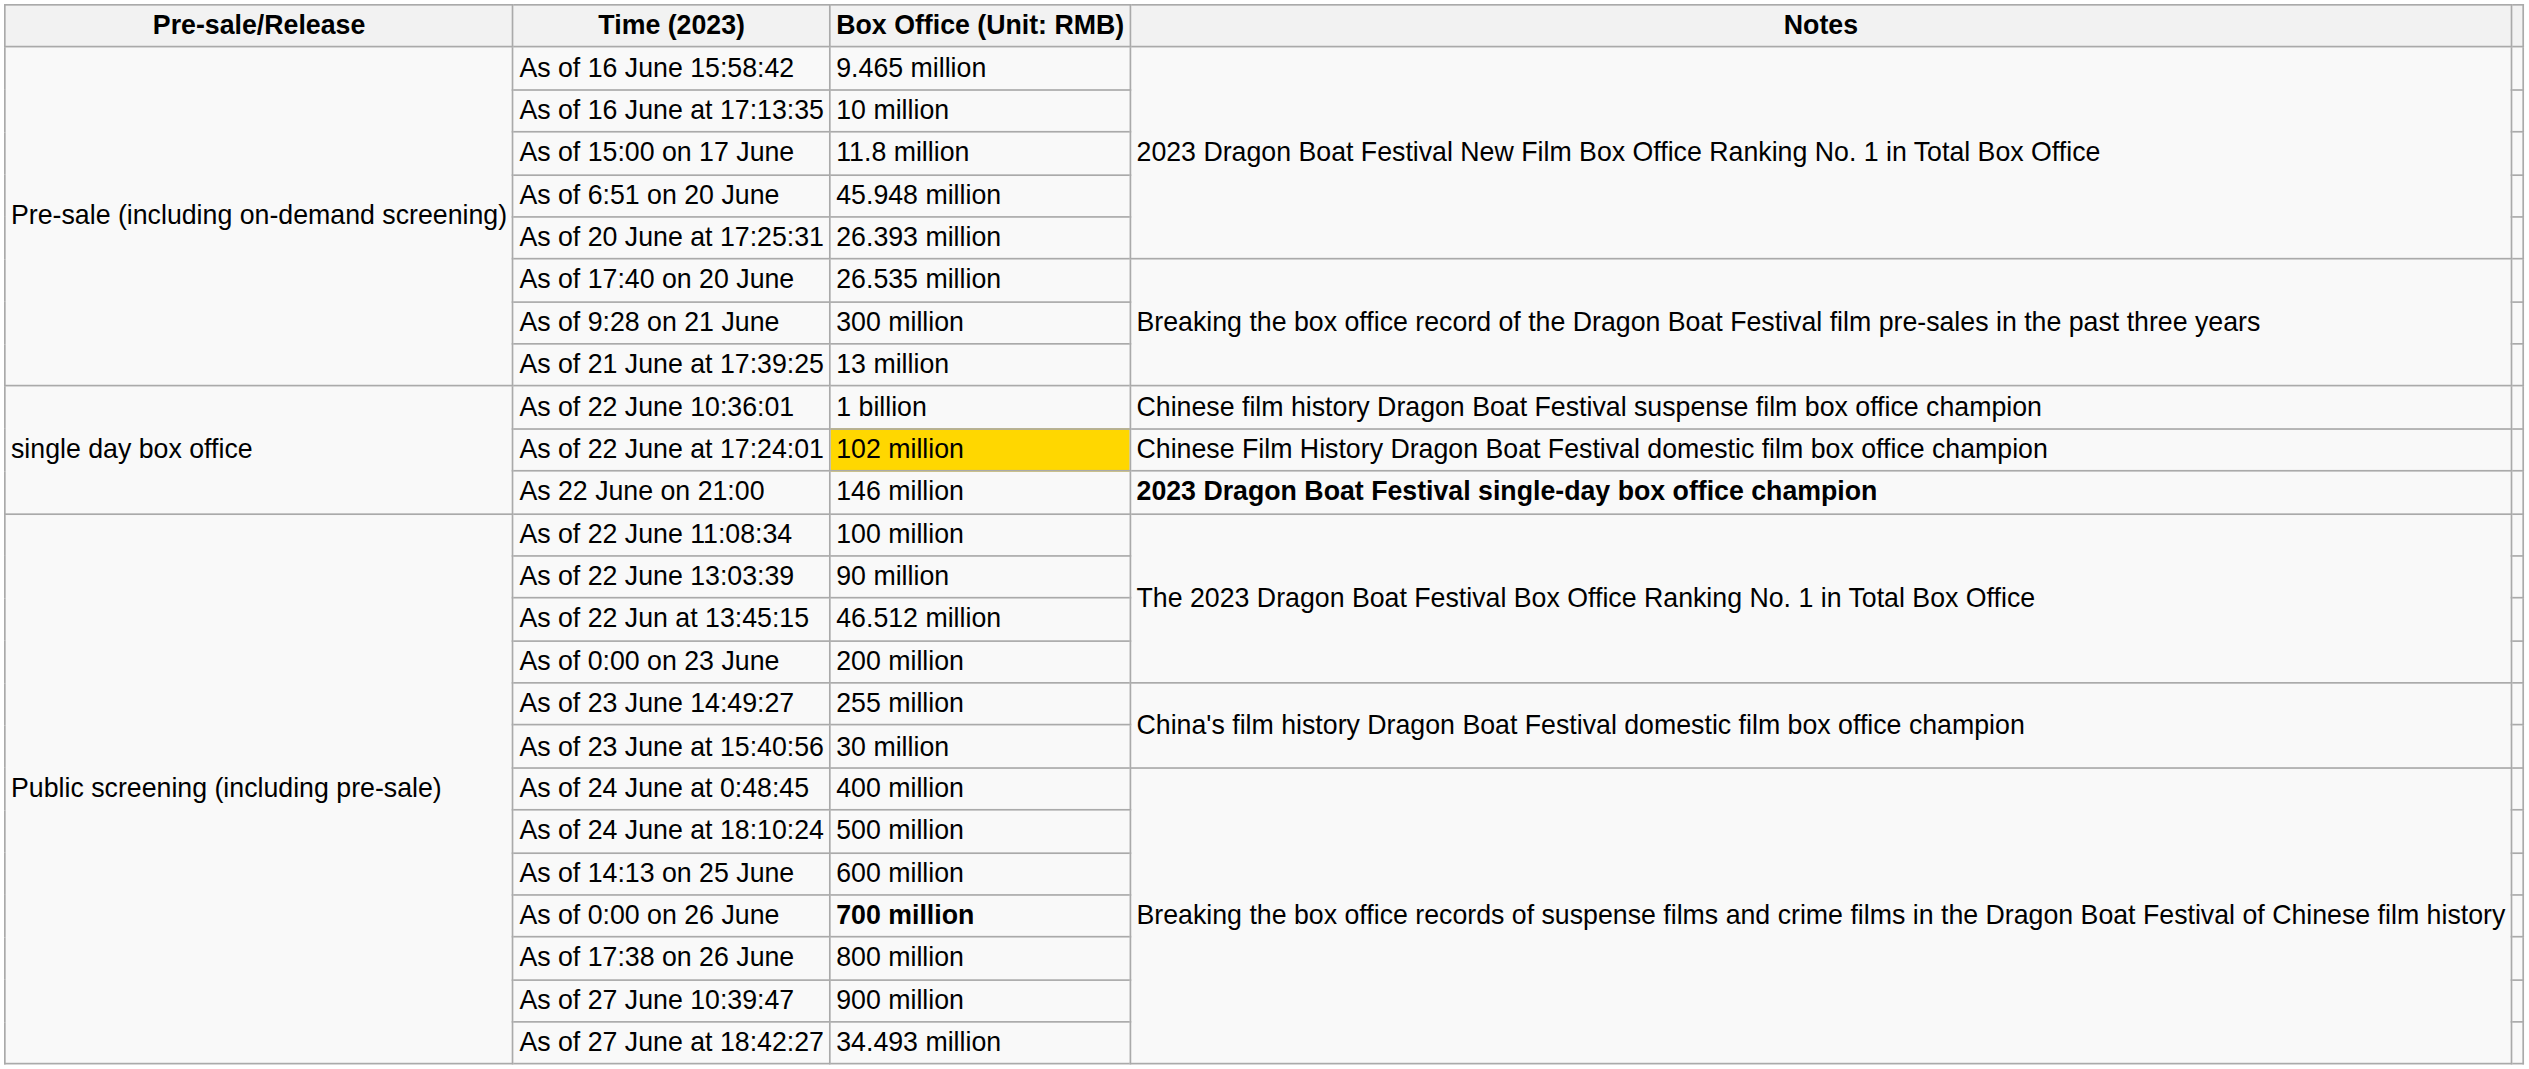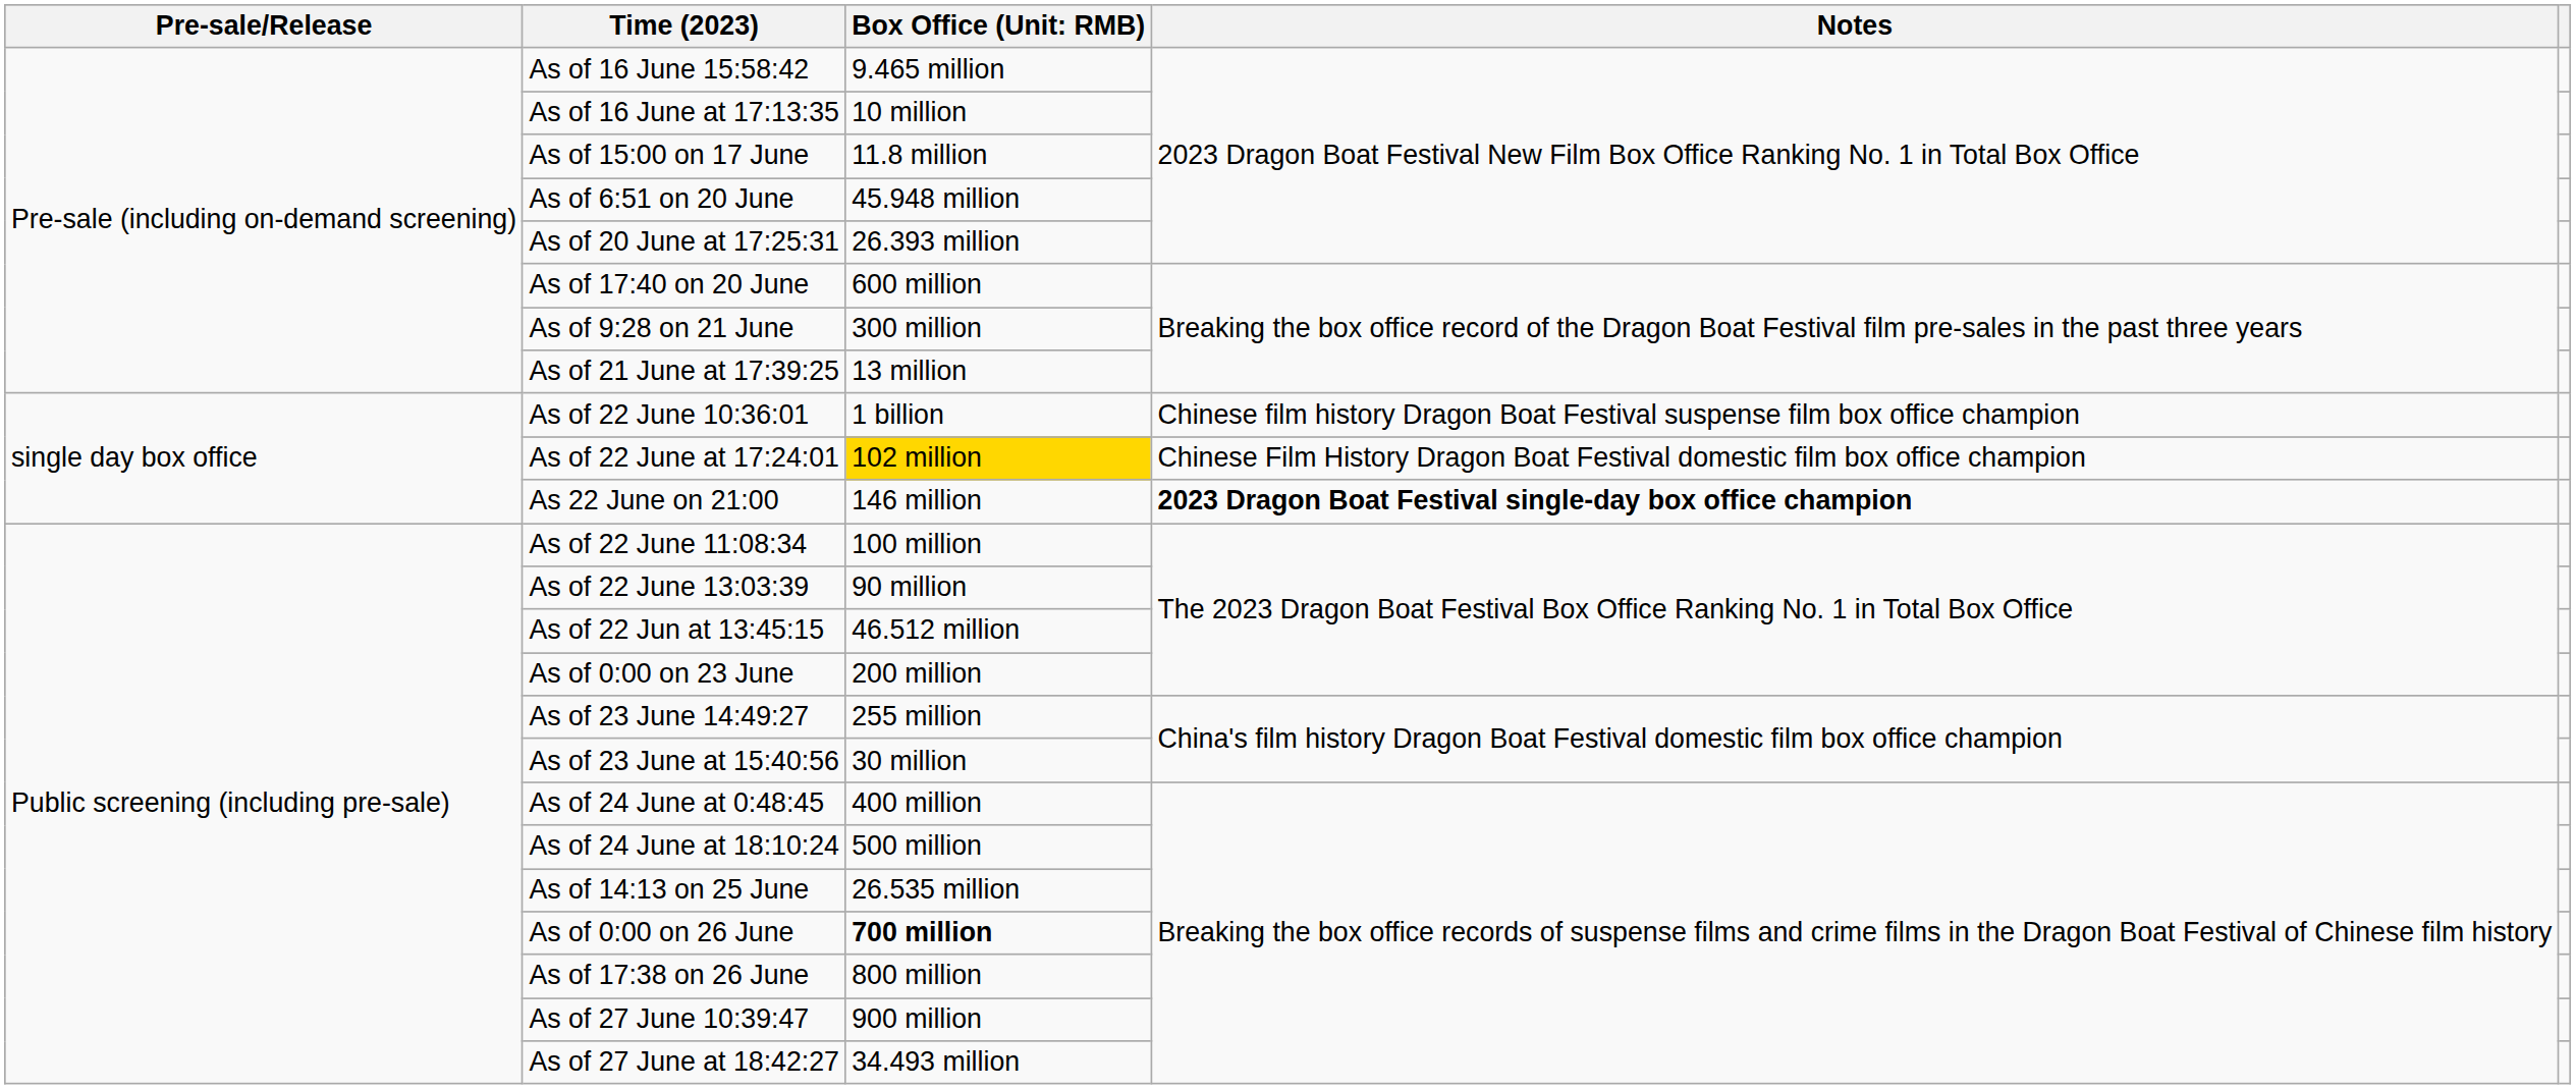As of 17:40 on 20 June | column 3: 26.535 million -> 600 million
As of 14:13 on 25 June | column 3: 600 million -> 26.535 million
